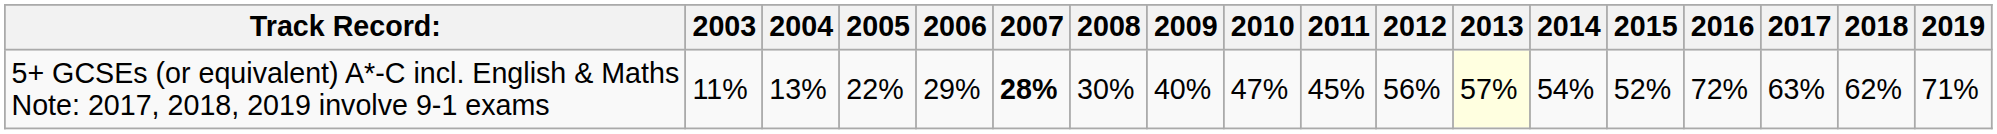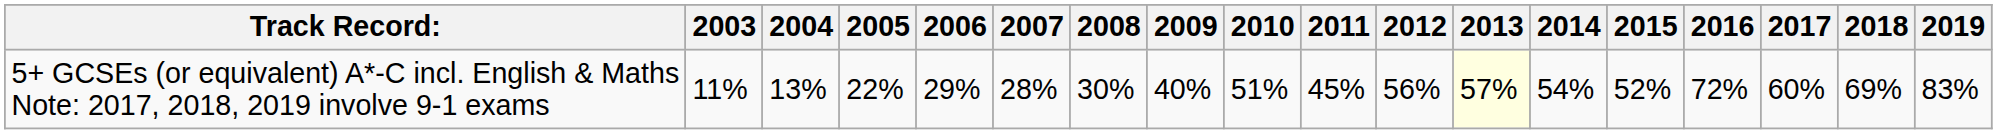row 2 | 2007: bold -> normal
row 2 | 2010: 47% -> 51%
row 2 | 2017: 63% -> 60%
row 2 | 2018: 62% -> 69%
row 2 | 2019: 71% -> 83%
